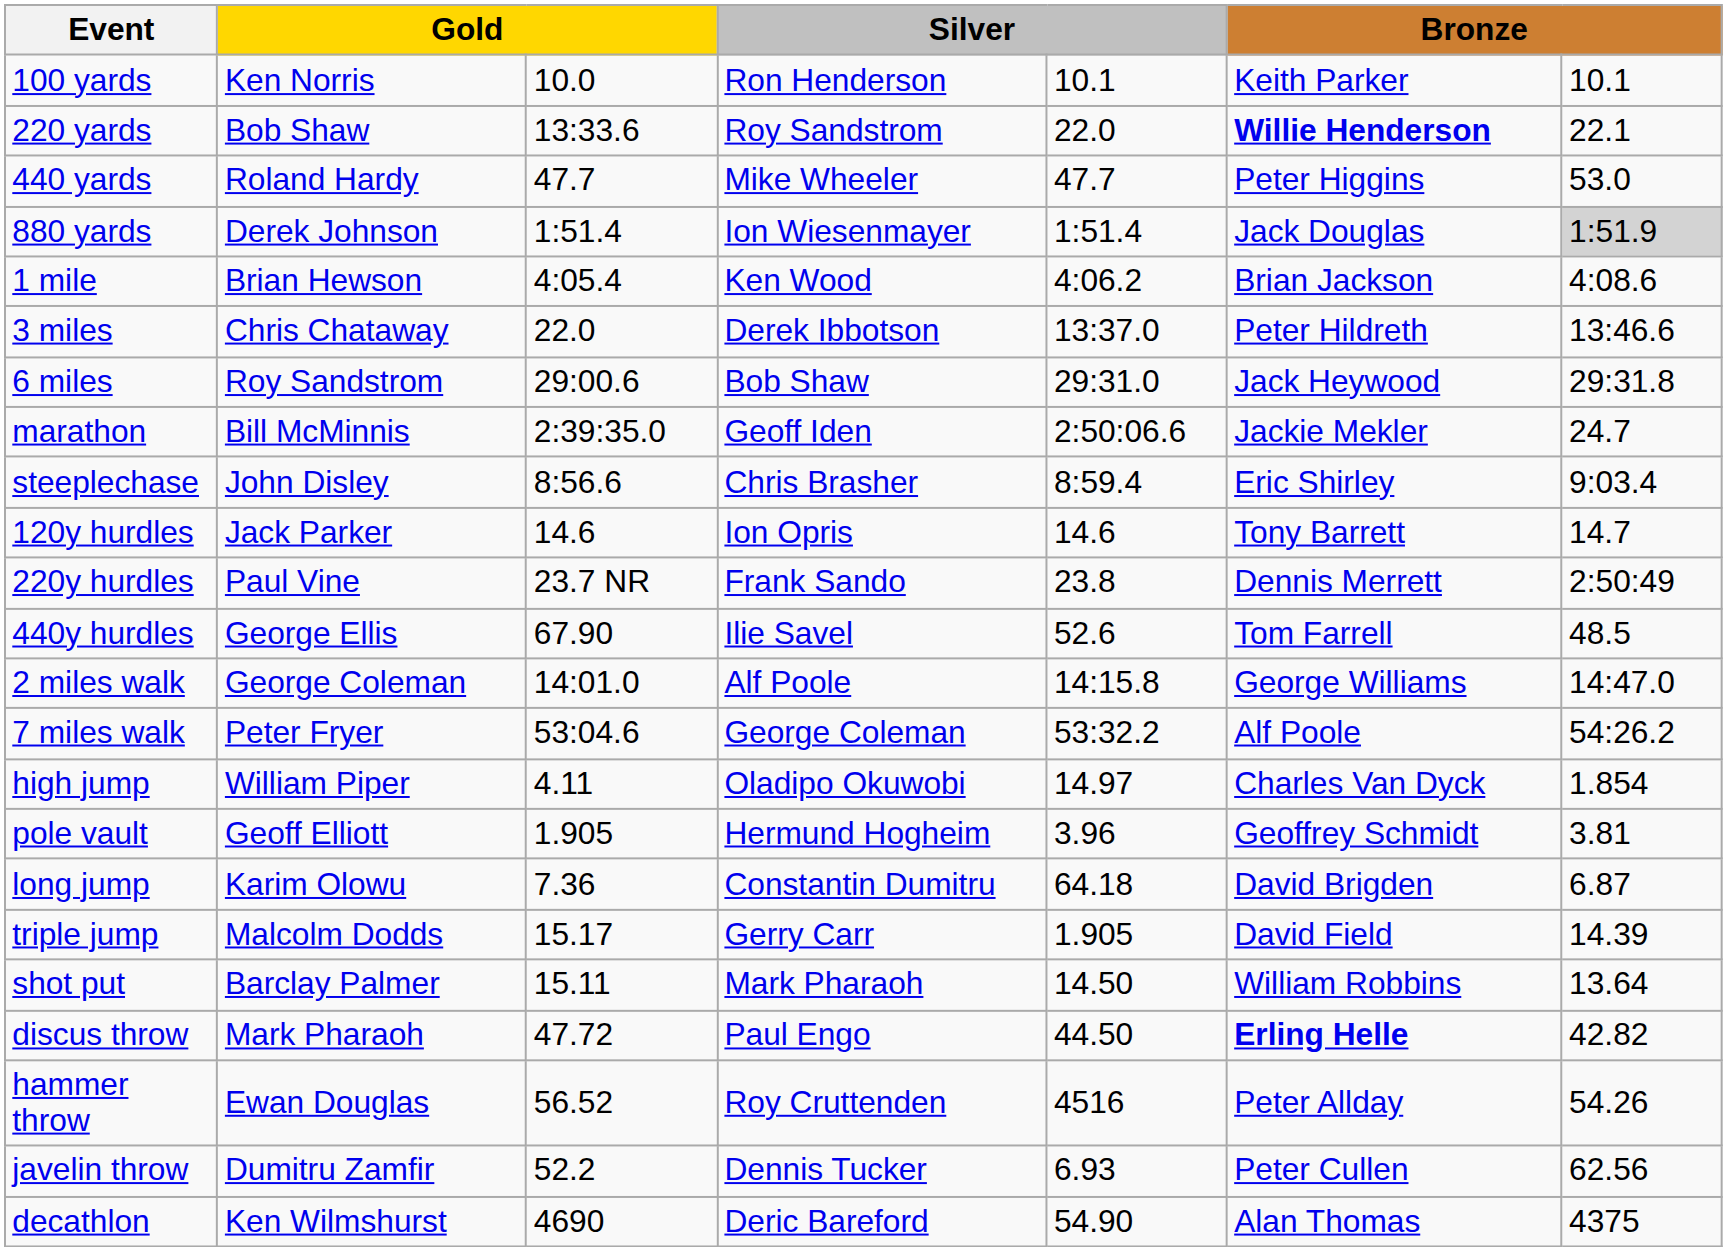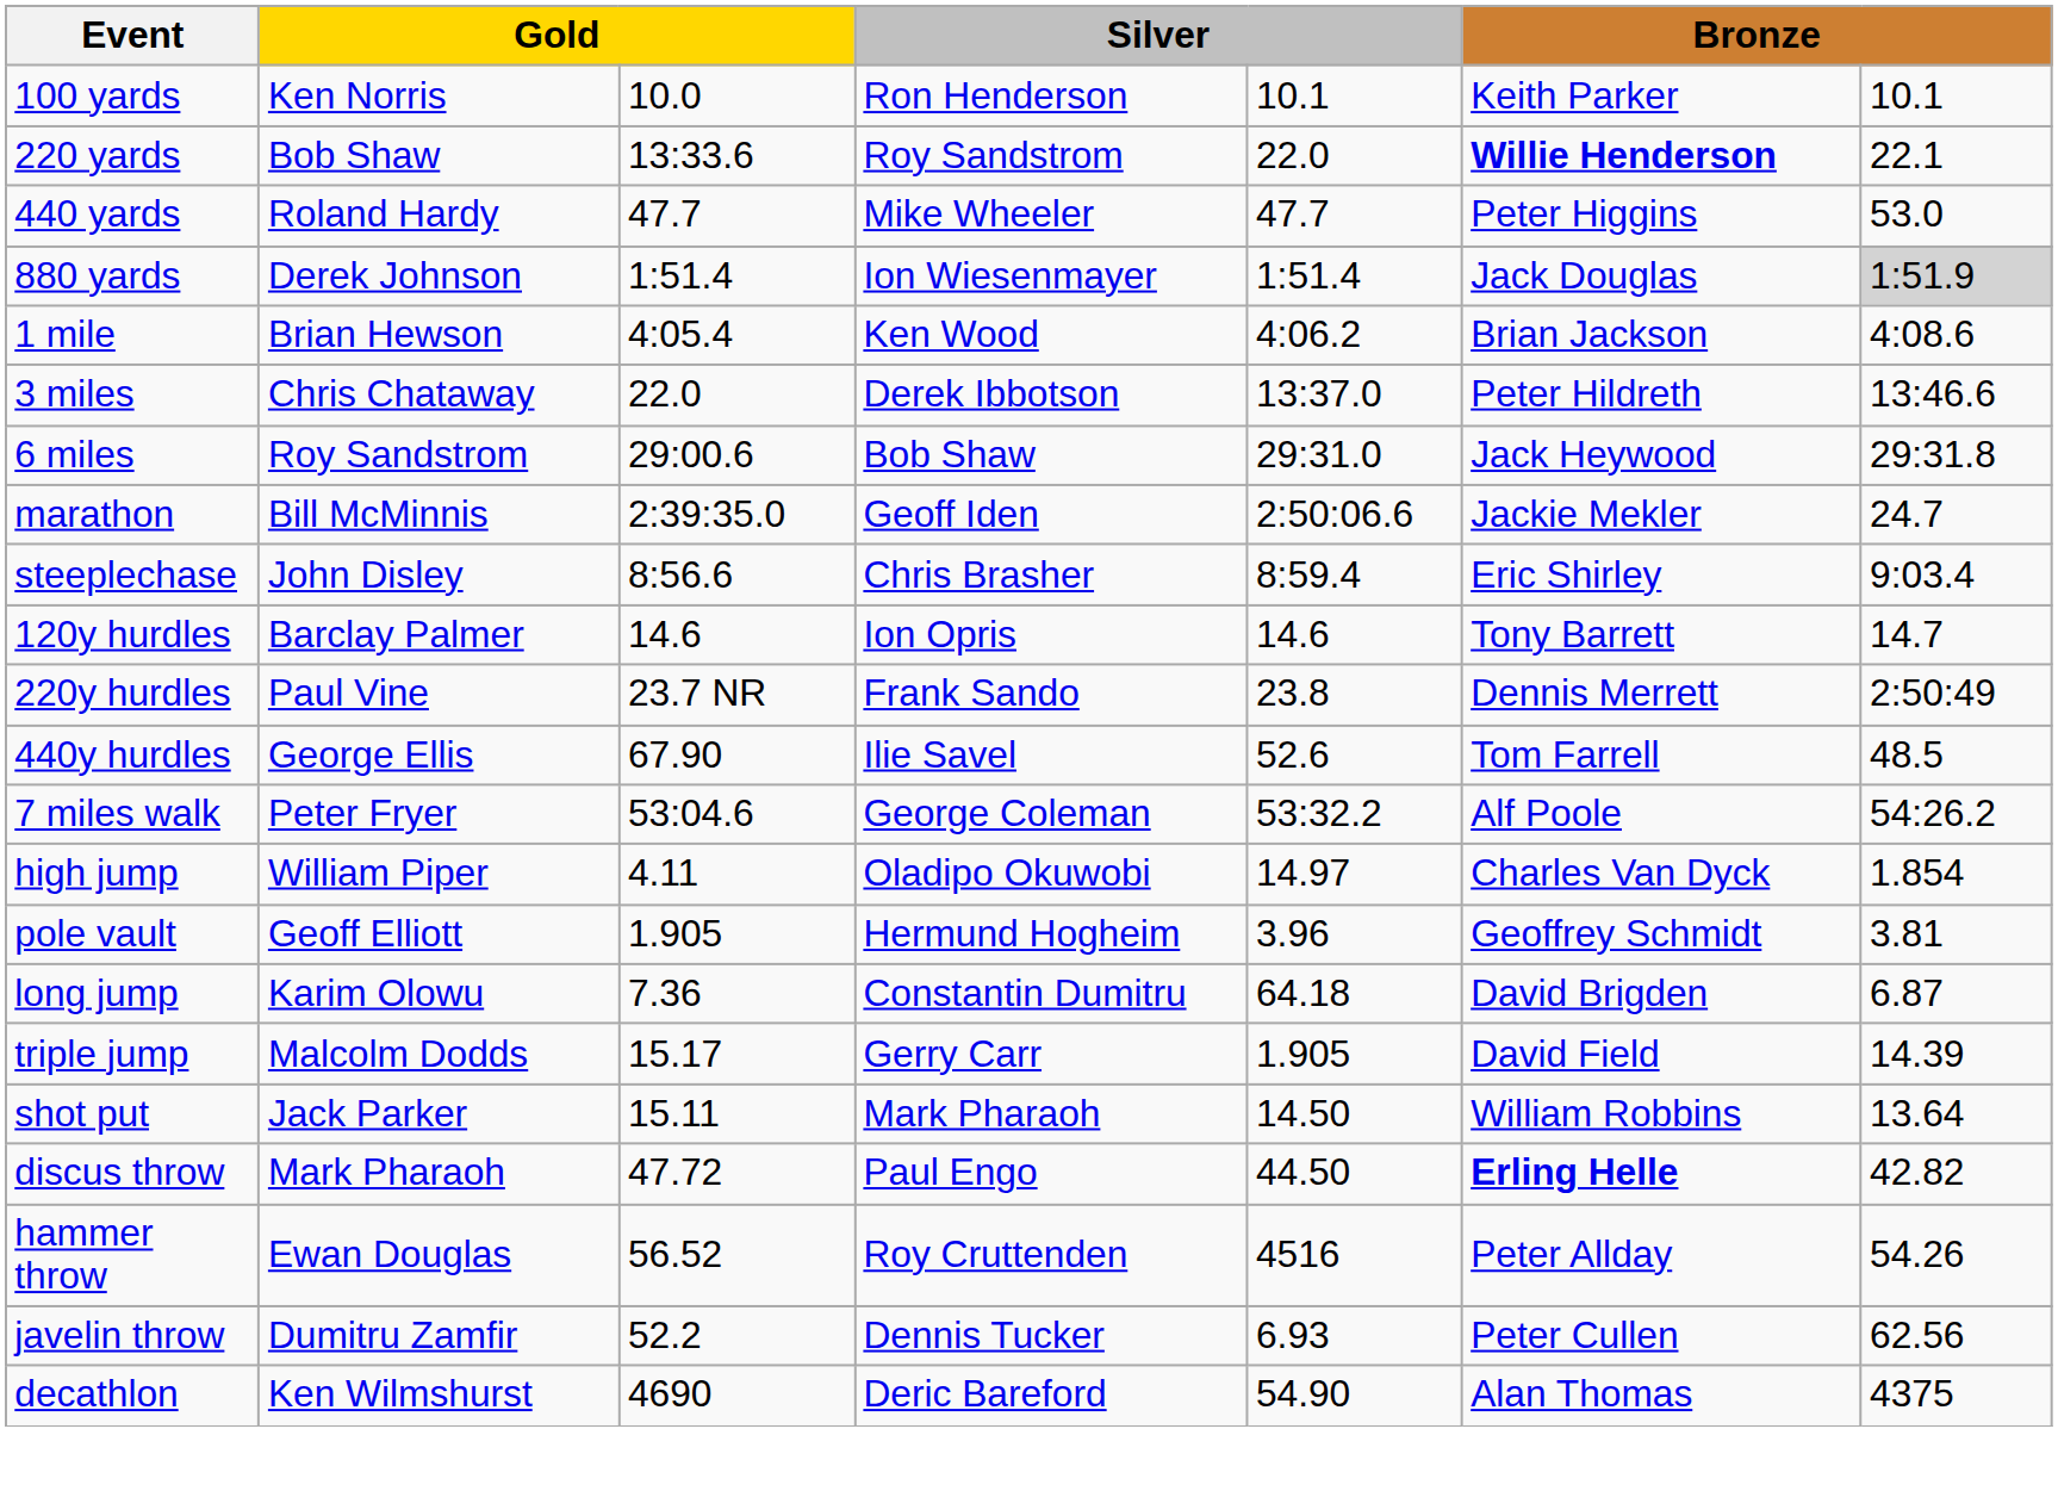120y hurdles | column 2: Jack Parker -> Barclay Palmer
- row: 2 miles walk | George Coleman | 14:01.0 | Alf Poole | 14:15.8 | George Williams | 14:47.0
shot put | column 2: Barclay Palmer -> Jack Parker
